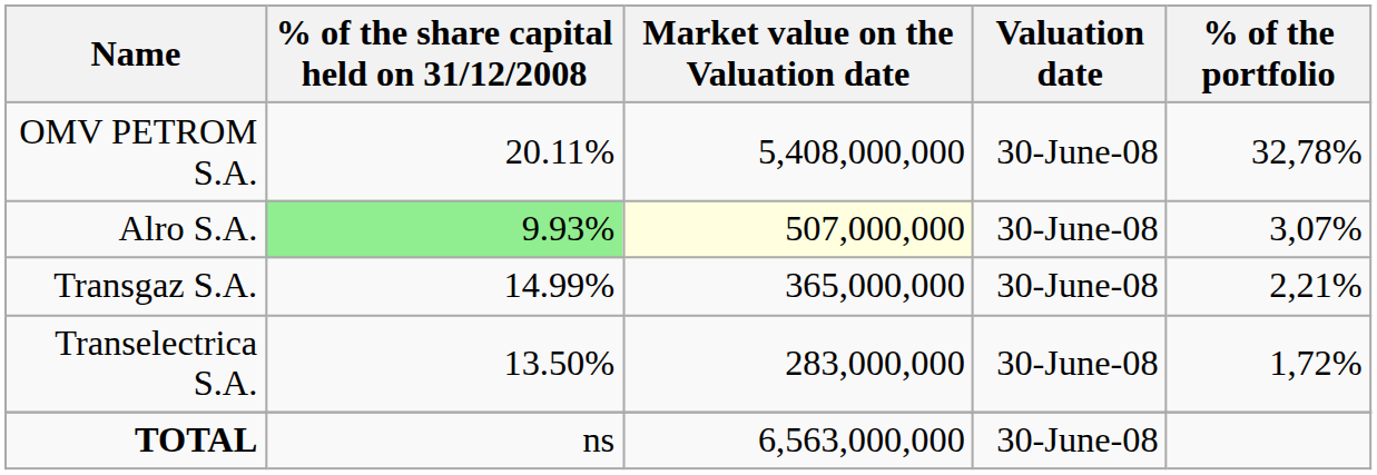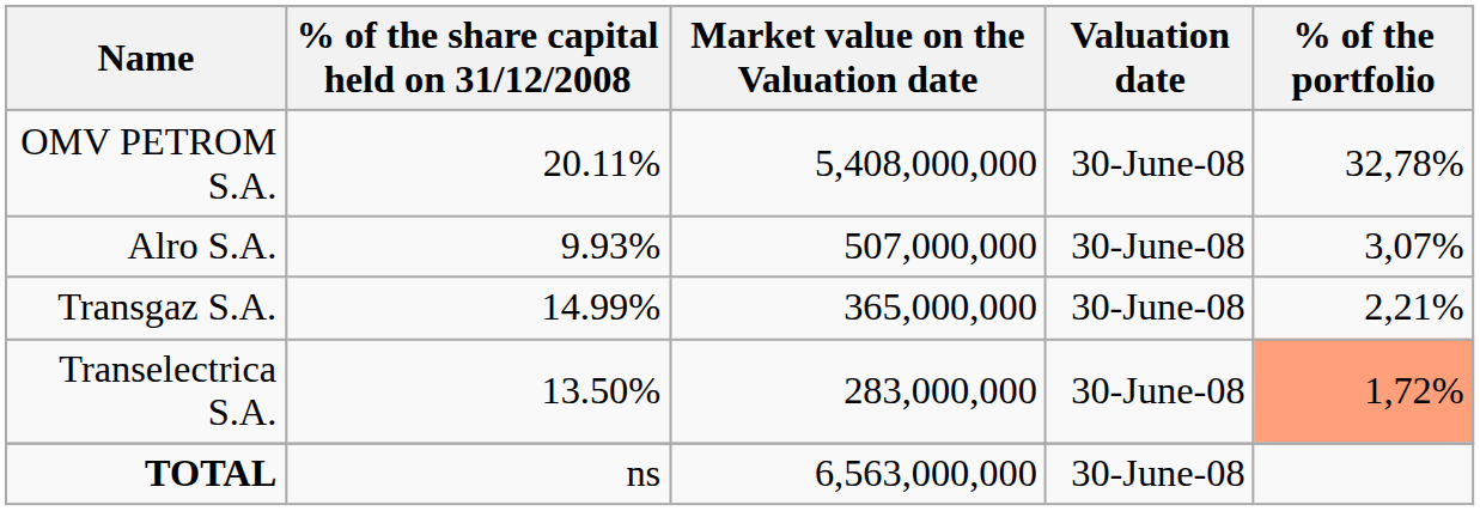Alro S.A. | % of the share capital held on 31/12/2008: lightgreen background -> no background
Alro S.A. | Market value on the Valuation date: lightyellow background -> no background
Transelectrica S.A. | % of the portfolio: no background -> lightsalmon background
